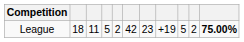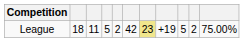League | column 7: no background -> khaki background
League | column 11: bold -> normal
